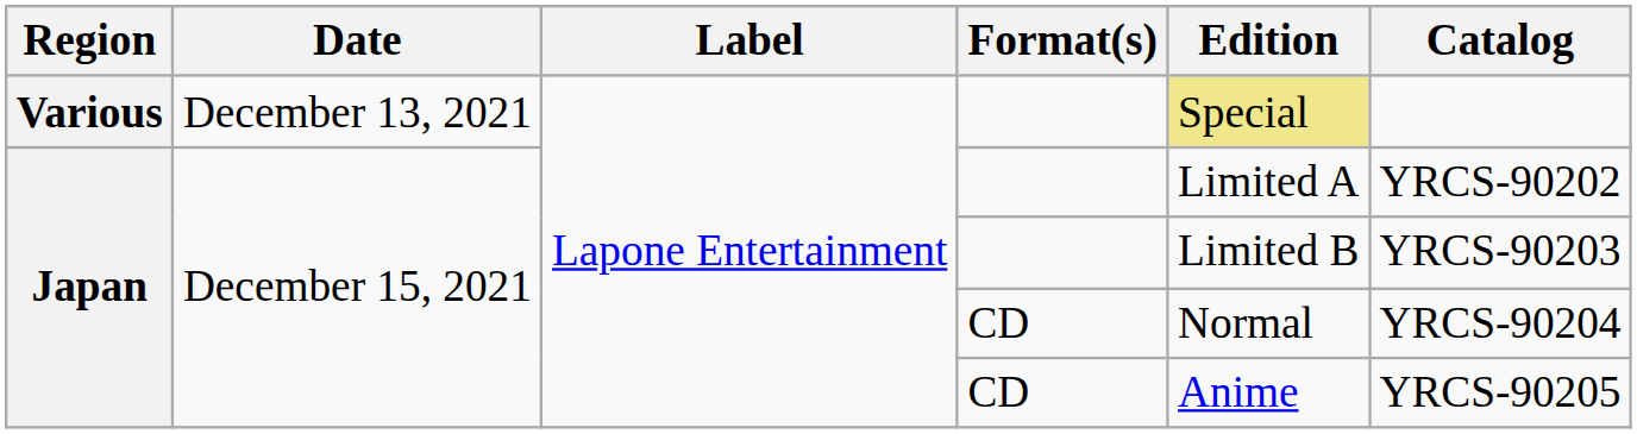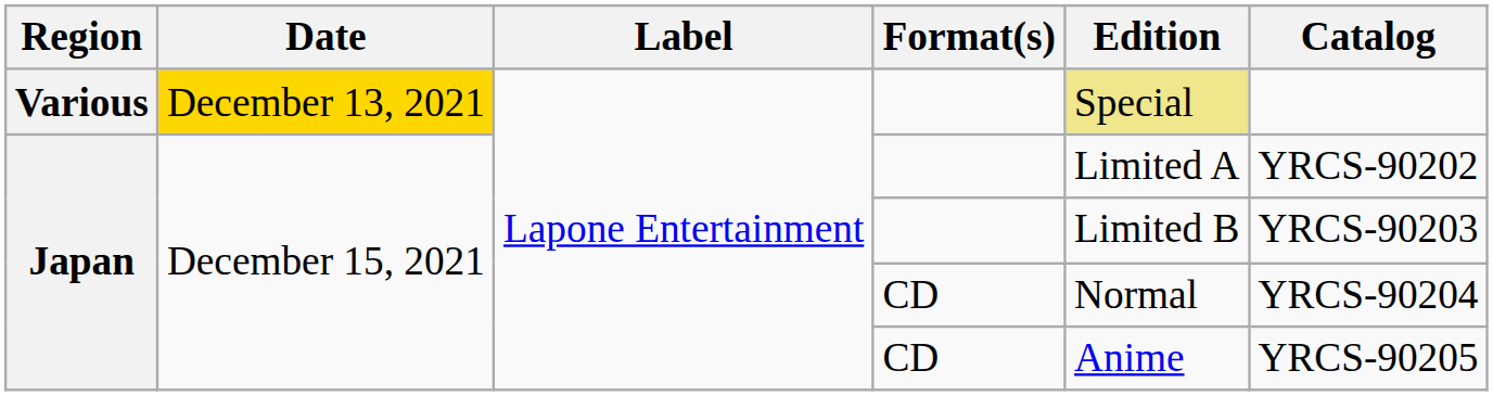Various | Date: no background -> gold background
